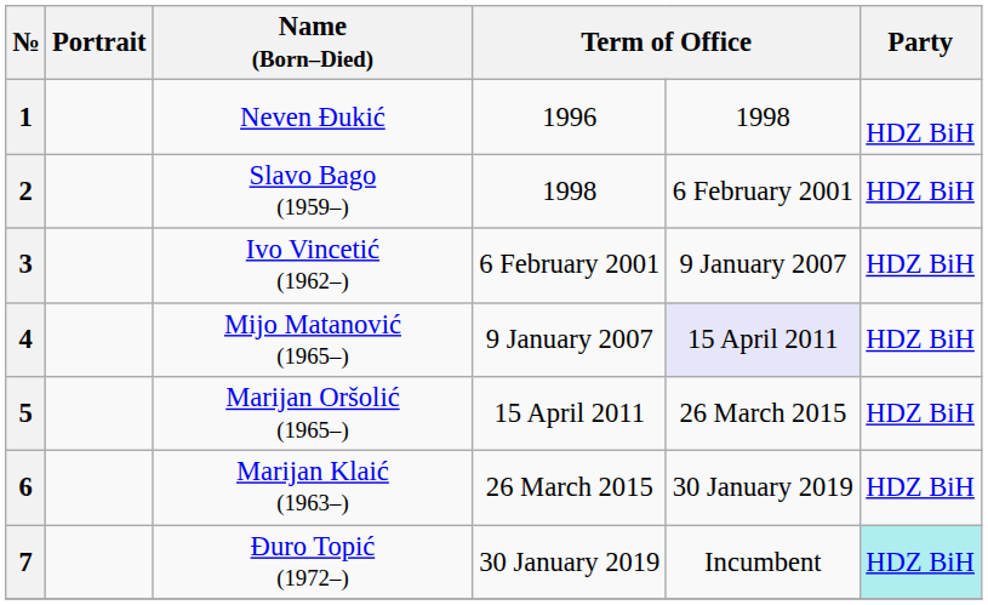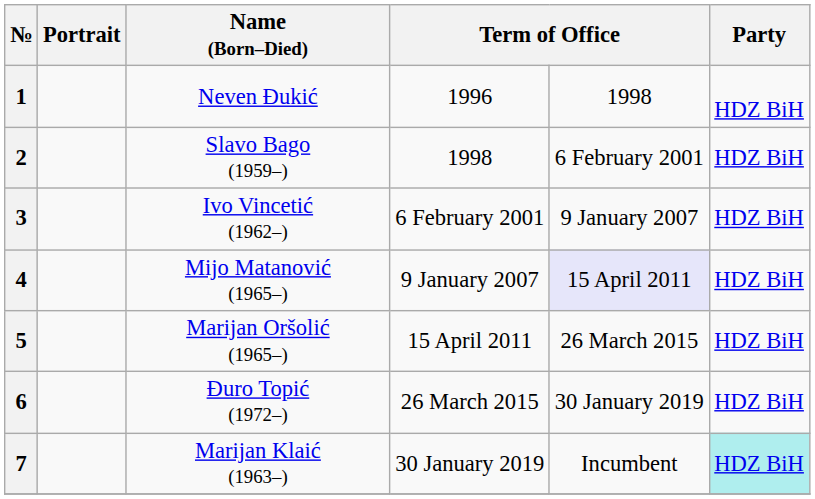6 | Name (Born–Died): Marijan Klaić (1963–) -> Đuro Topić (1972–)
7 | Name (Born–Died): Đuro Topić (1972–) -> Marijan Klaić (1963–)
